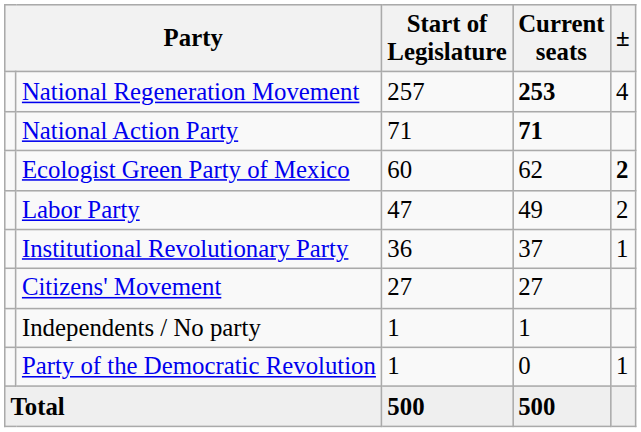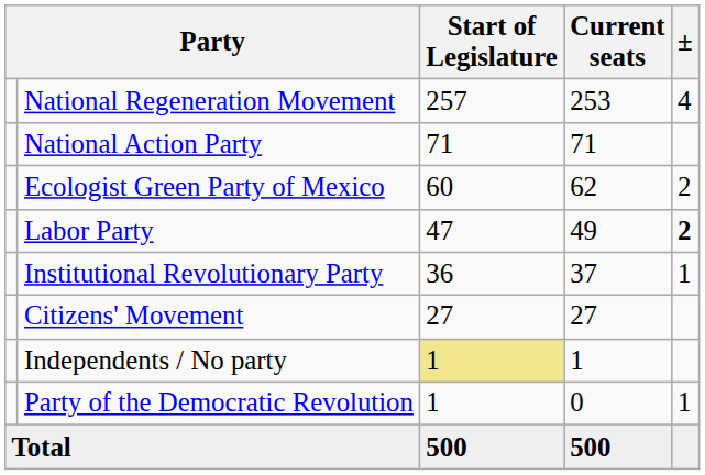National Regeneration Movement | Current seats: bold -> normal
National Action Party | Current seats: bold -> normal
Ecologist Green Party of Mexico | ±: bold -> normal
Labor Party | ±: normal -> bold
Independents / No party | Start of Legislature: no background -> khaki background
